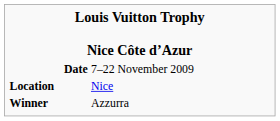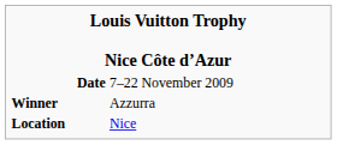rows swapped: Winner <-> Location
